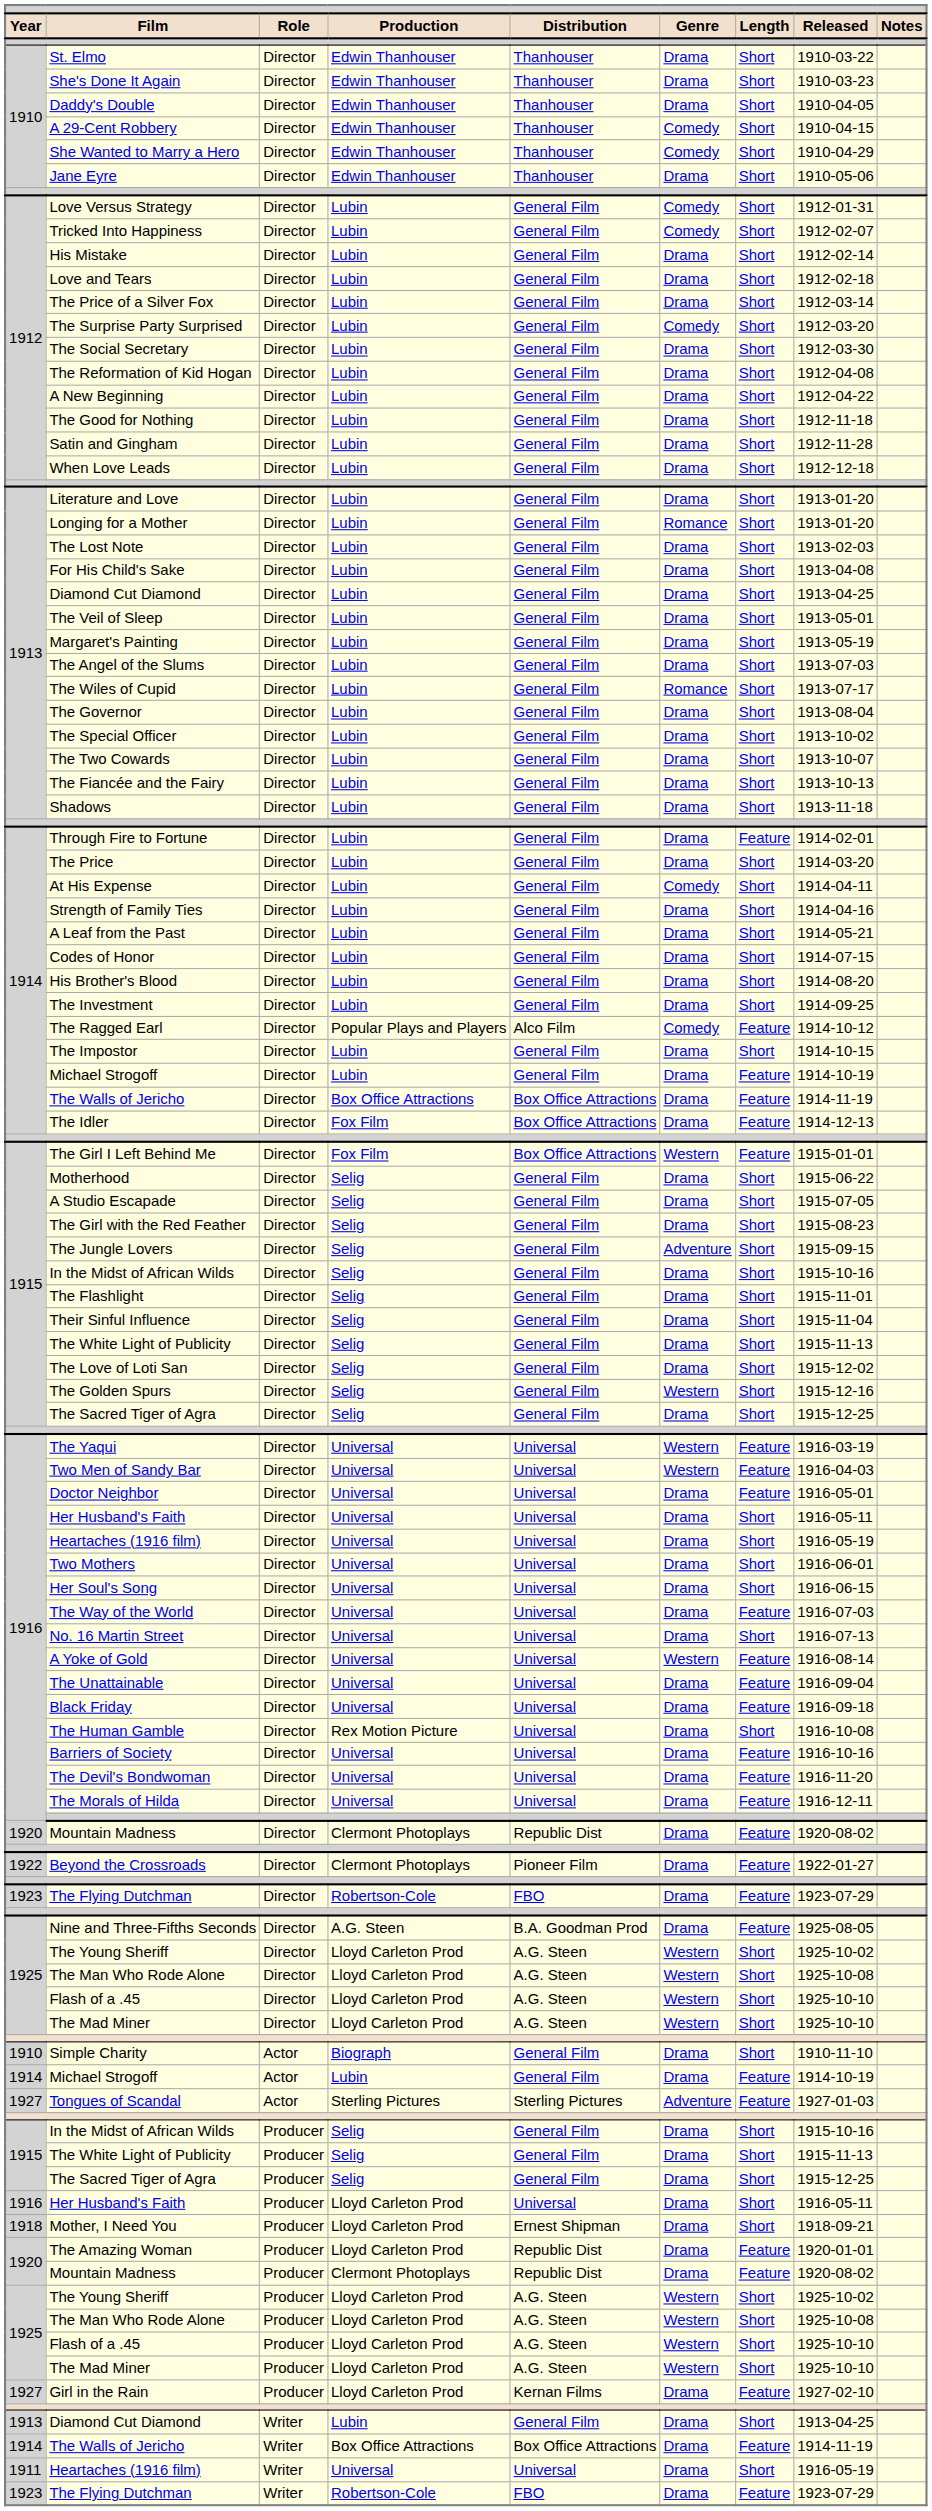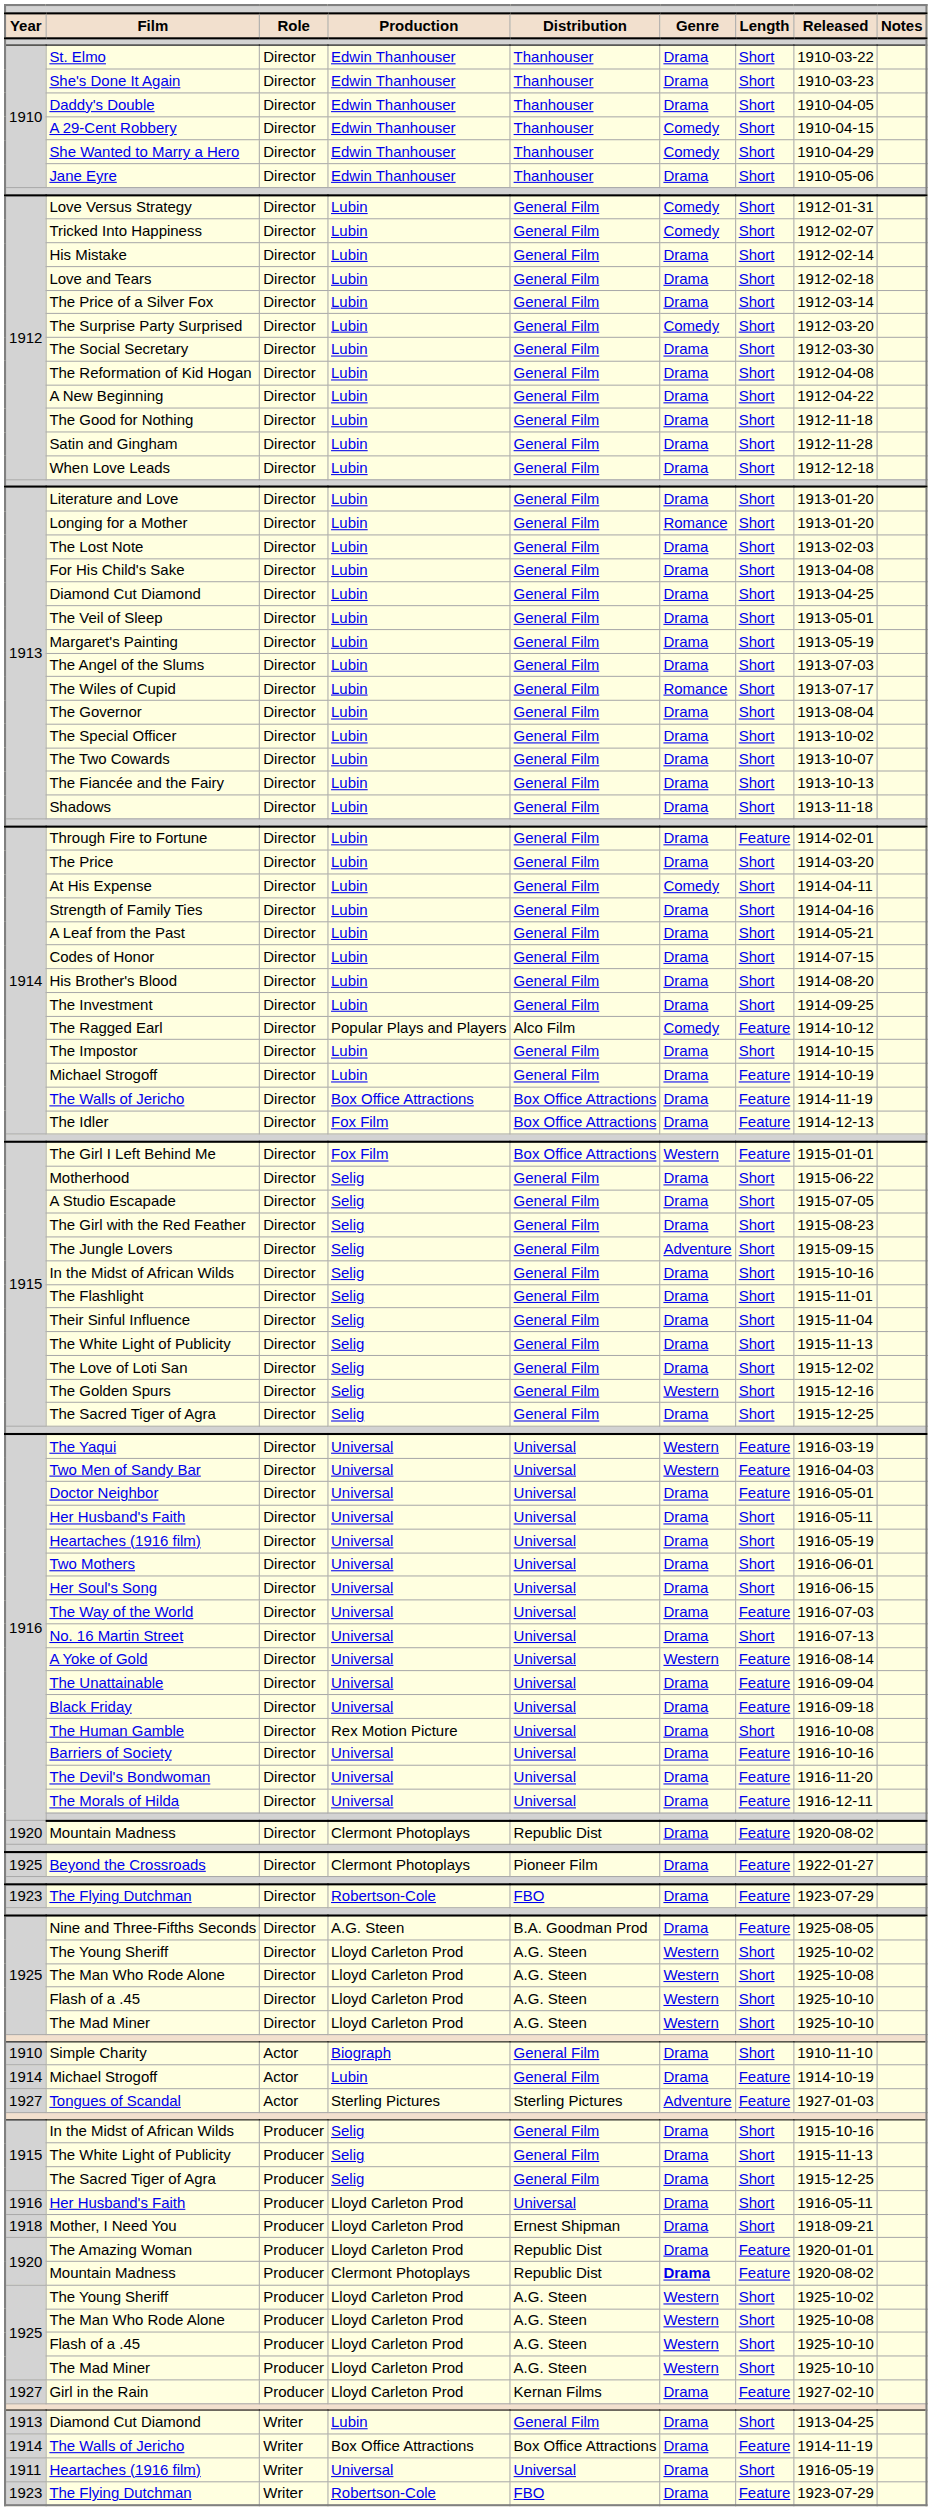Beyond the Crossroads | Year: 1922 -> 1925
Mountain Madness / Producer | Genre: normal -> bold
